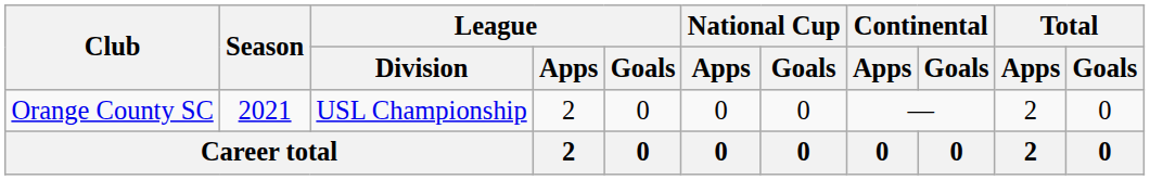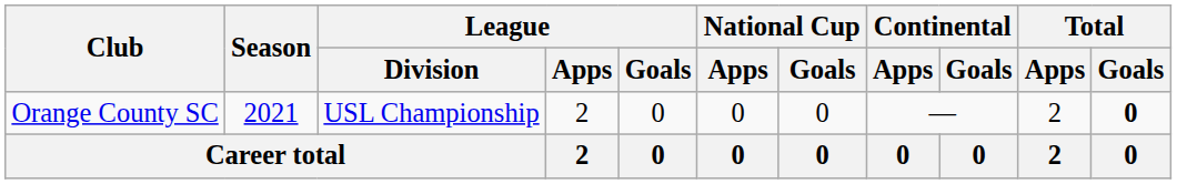Orange County SC | Total / Goals: normal -> bold
